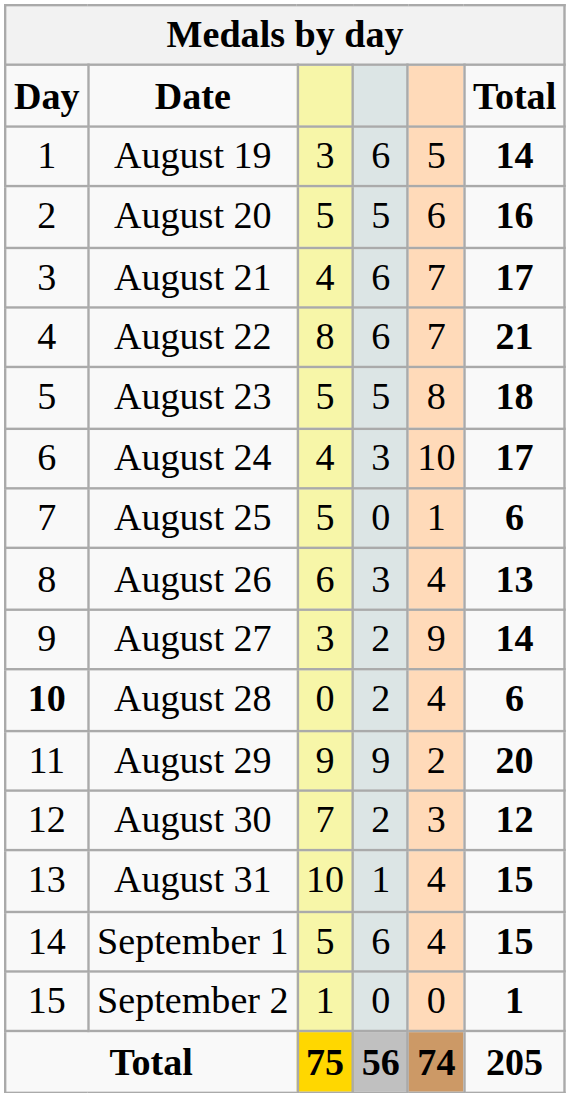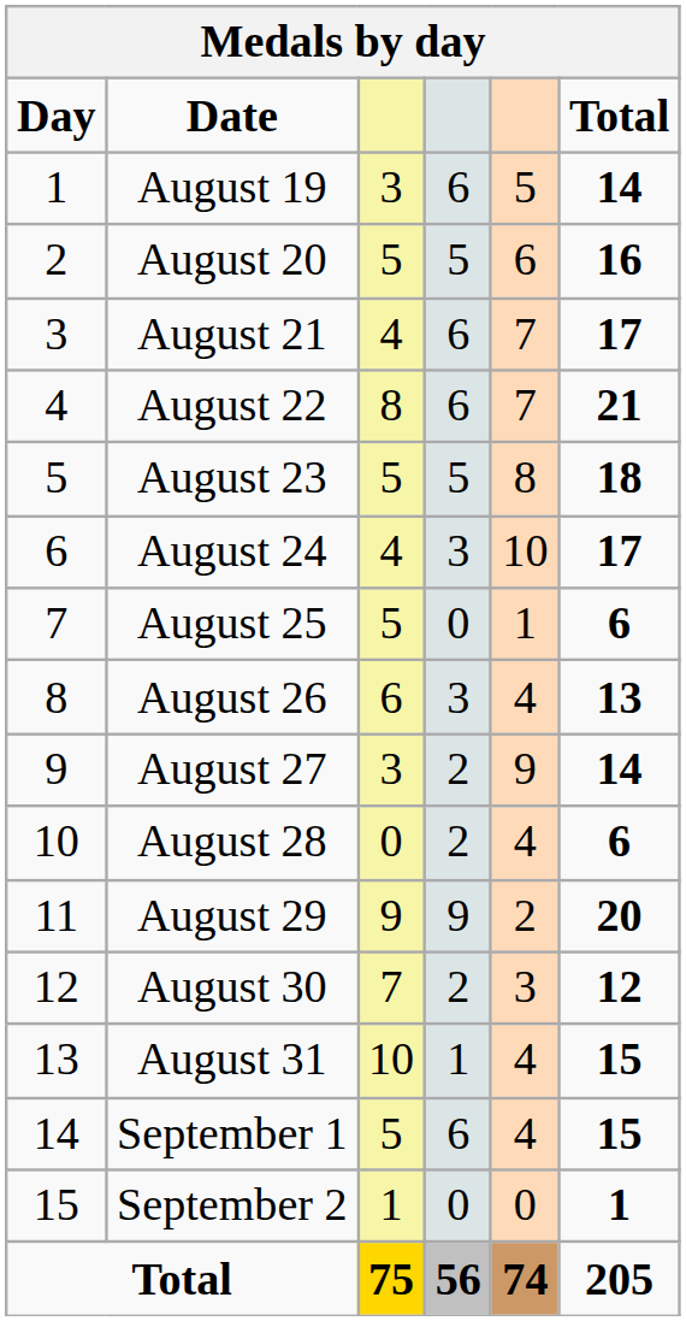August 28 | Day: bold -> normal
